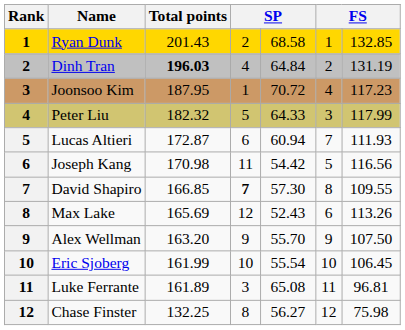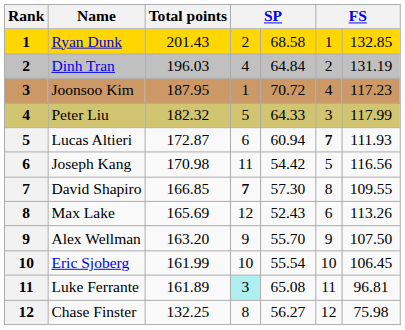Dinh Tran | Total points: bold -> normal
Lucas Altieri | column 6: normal -> bold
Luke Ferrante | column 4: no background -> paleturquoise background
